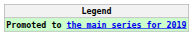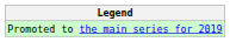row 2 | column 1: bold -> normal
